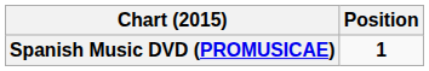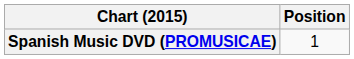Spanish Music DVD (PROMUSICAE) | Position: bold -> normal
